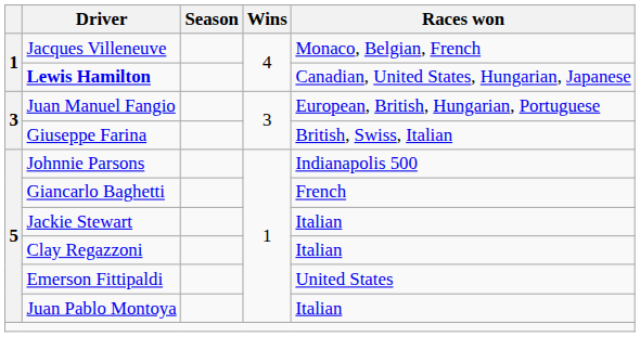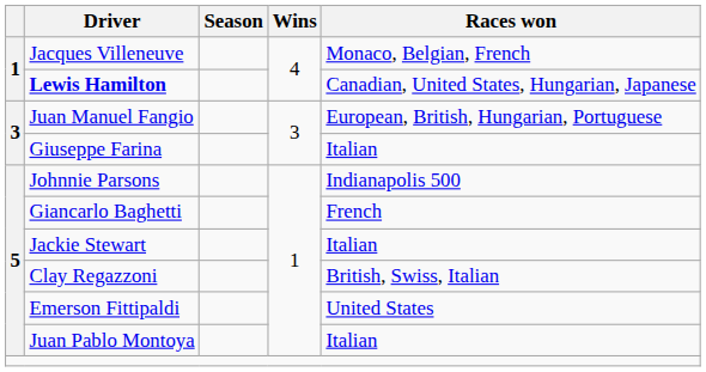Giuseppe Farina | Races won: British, Swiss, Italian -> Italian
Clay Regazzoni | Races won: Italian -> British, Swiss, Italian
